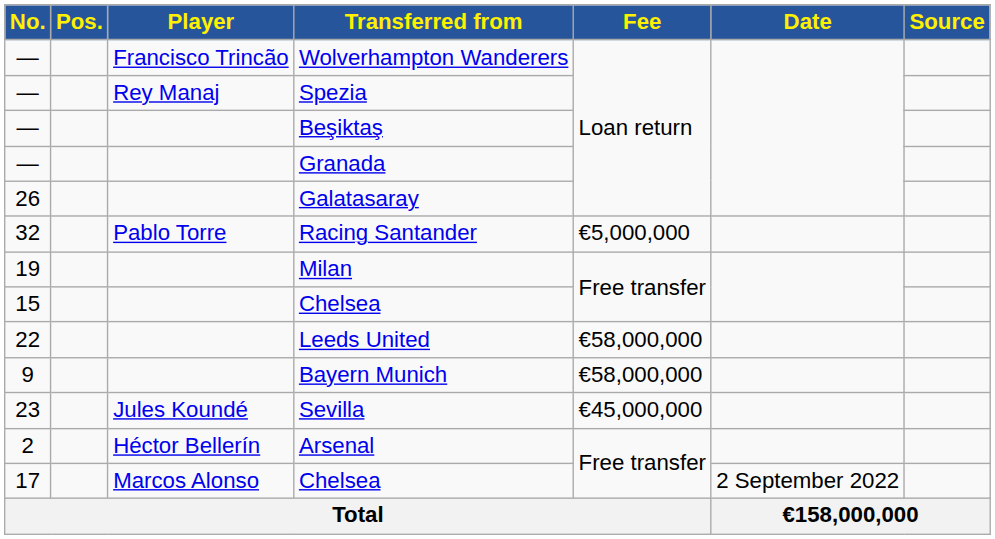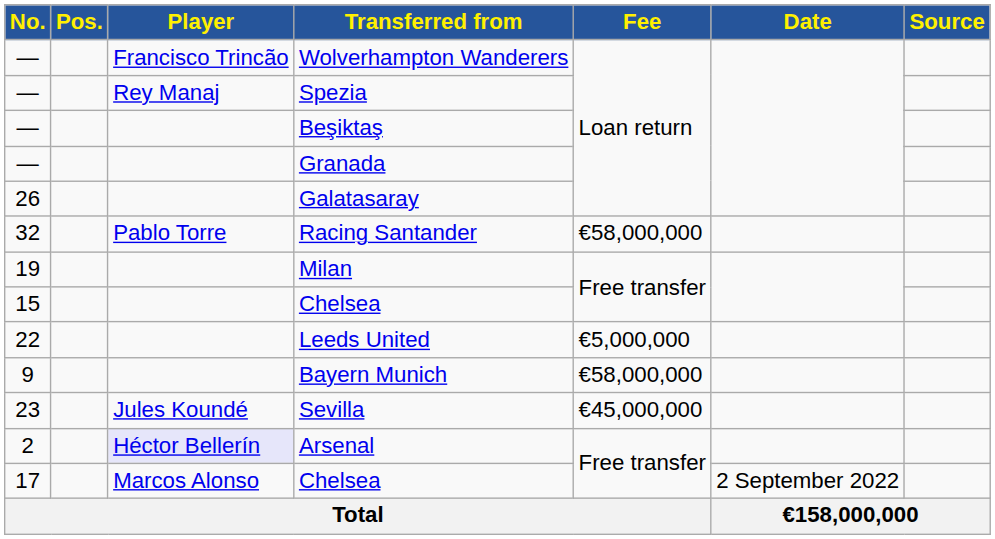Racing Santander | Fee: €5,000,000 -> €58,000,000
Leeds United | Fee: €58,000,000 -> €5,000,000
Arsenal | Player: no background -> lavender background
